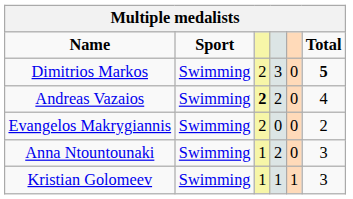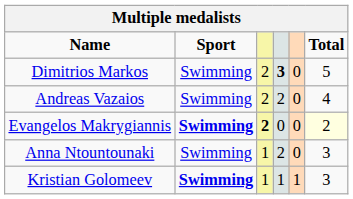Dimitrios Markos | column 4: normal -> bold
Dimitrios Markos | Total: bold -> normal
Andreas Vazaios | column 3: bold -> normal
Evangelos Makrygiannis | Sport: normal -> bold
Evangelos Makrygiannis | column 3: normal -> bold
Evangelos Makrygiannis | Total: no background -> lightyellow background
Kristian Golomeev | Sport: normal -> bold
